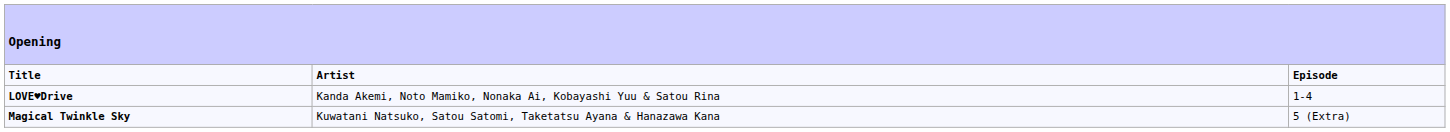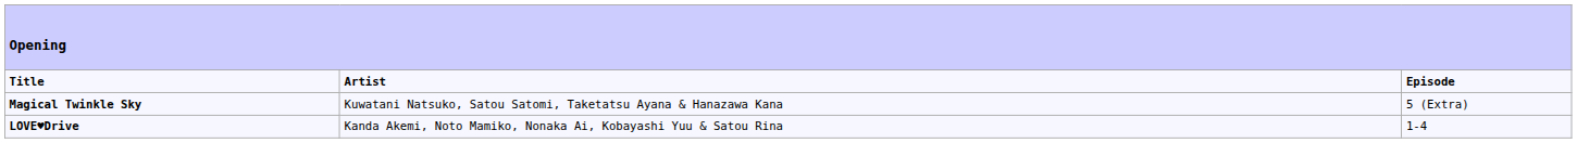rows swapped: LOVE♥Drive <-> Magical Twinkle Sky
